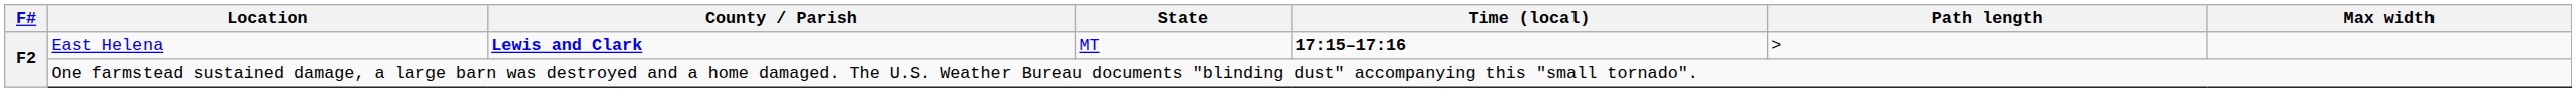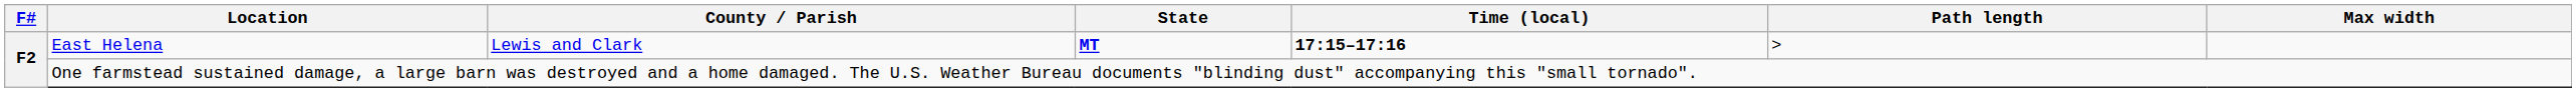East Helena | County / Parish: bold -> normal
East Helena | State: normal -> bold
